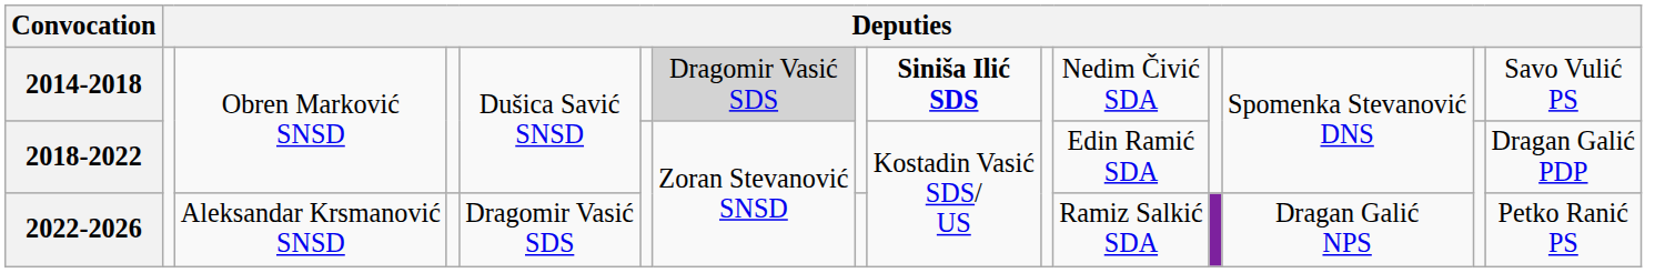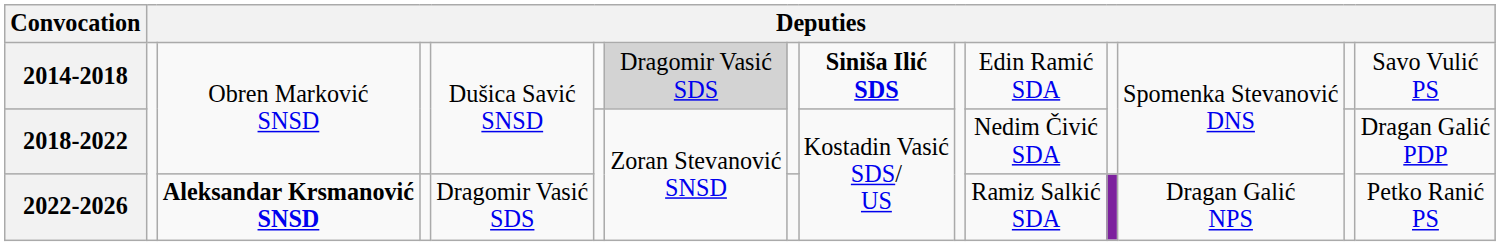2014-2018 | column 11: Nedim Čivić SDA -> Edin Ramić SDA
2018-2022 | column 11: Edin Ramić SDA -> Nedim Čivić SDA
2022-2026 | column 3: normal -> bold
